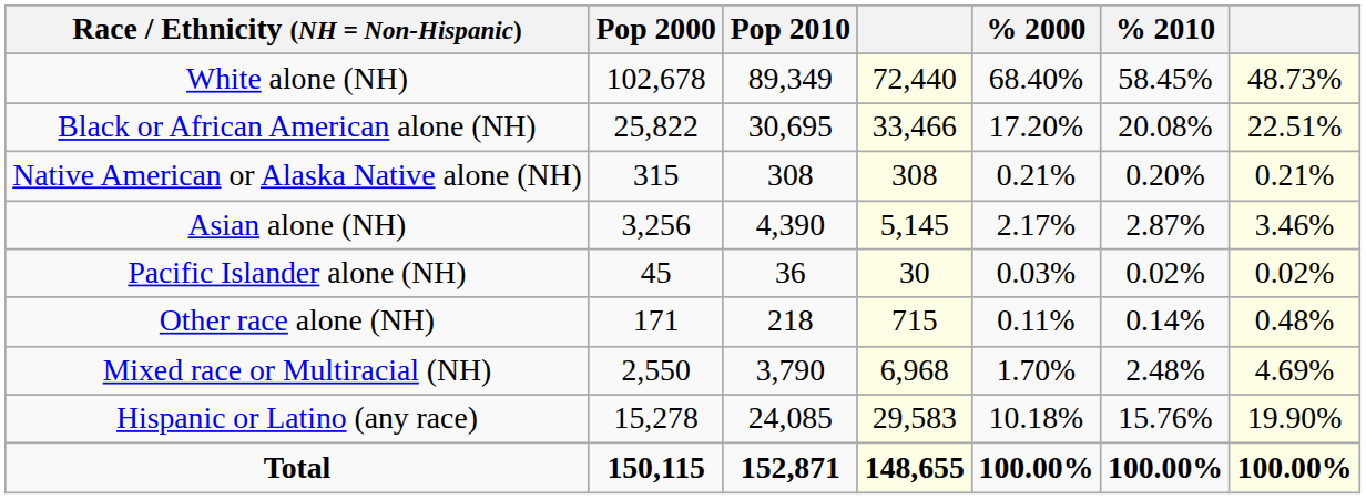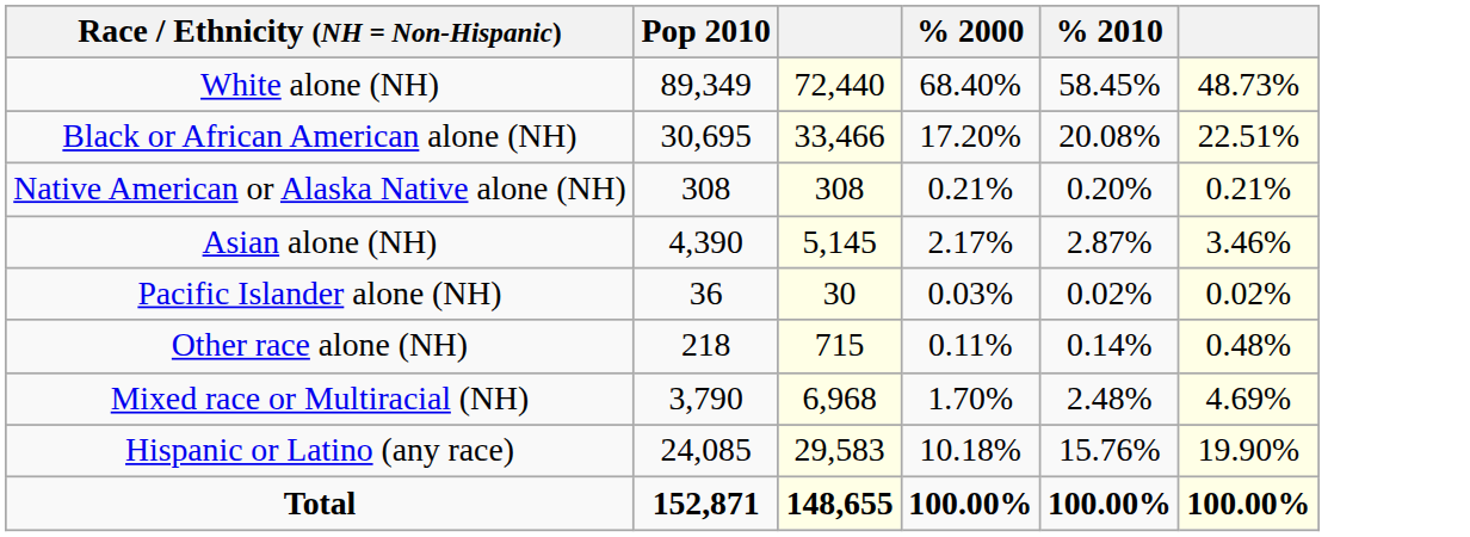- column: Pop 2000 | 102,678 | 25,822 | 315 | 3,256 | 45 | 171 | 2,550 | 15,278 | 150,115
